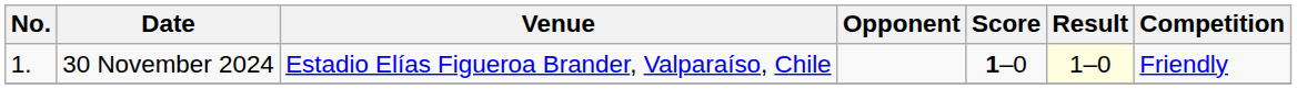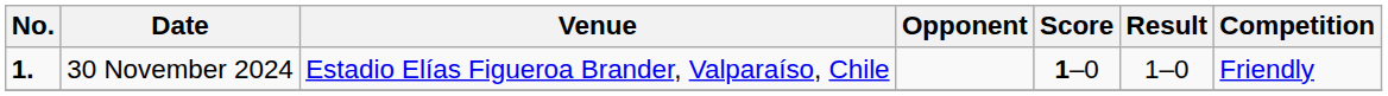30 November 2024 | No.: normal -> bold
30 November 2024 | Result: lightyellow background -> no background
